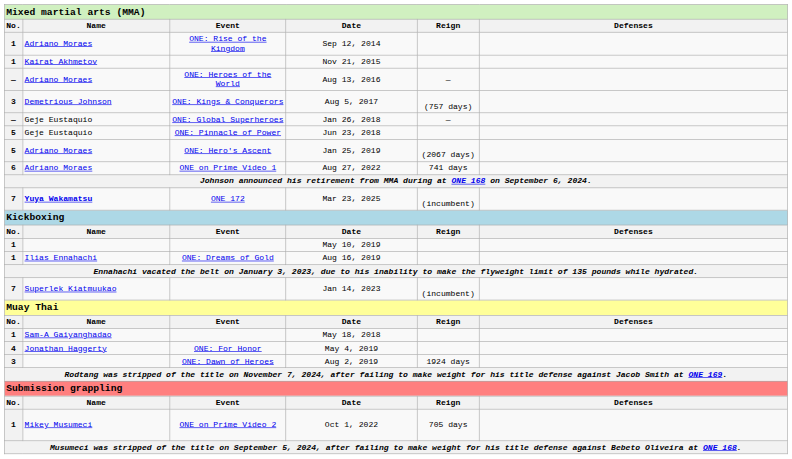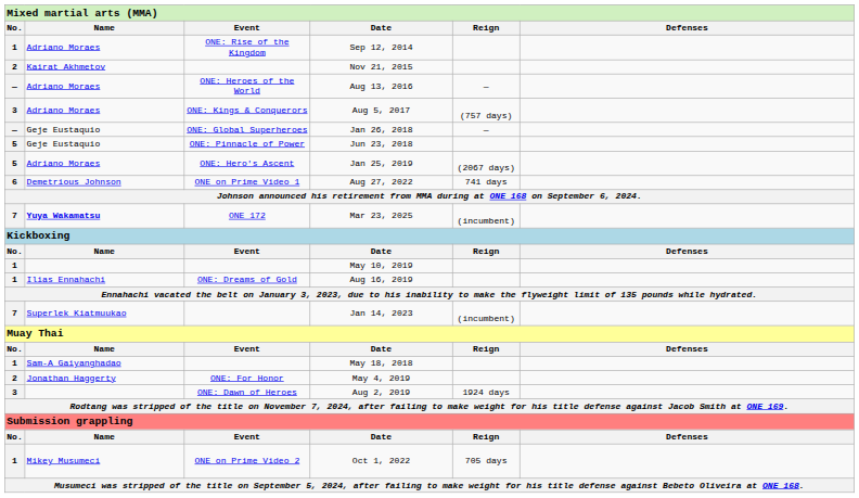Nov 21, 2015 | column 1: 1 -> 2
Aug 5, 2017 | column 2: Demetrious Johnson -> Adriano Moraes
Aug 27, 2022 | column 2: Adriano Moraes -> Demetrious Johnson
May 4, 2019 | column 1: 4 -> 2
